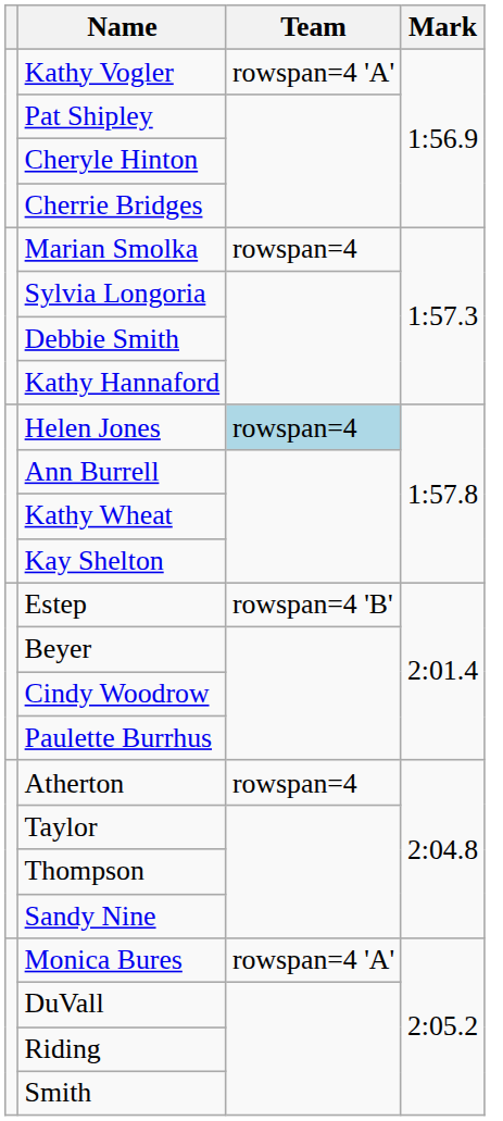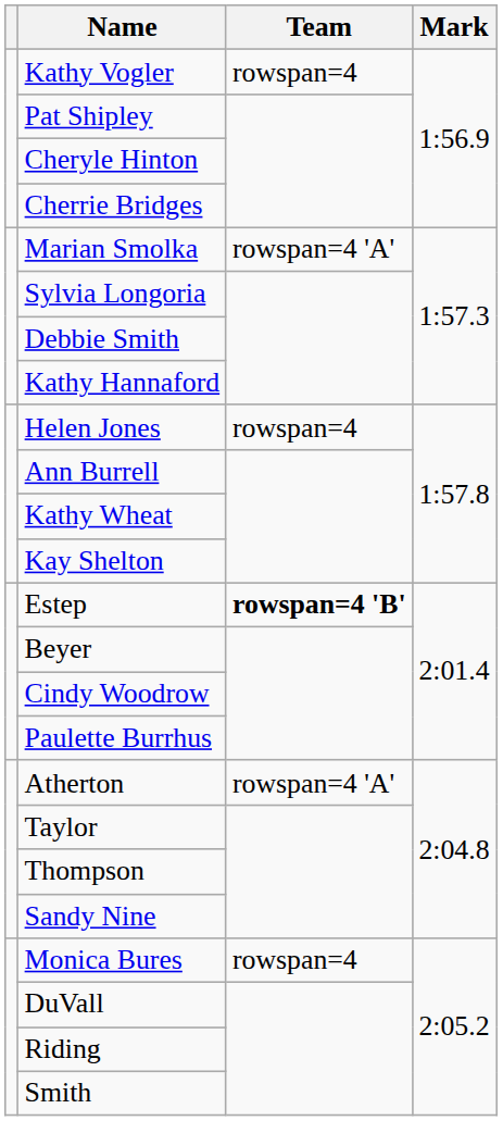Kathy Vogler | Team: rowspan=4 'A' -> rowspan=4
Marian Smolka | Team: rowspan=4 -> rowspan=4 'A'
Helen Jones | Team: lightblue background -> no background
Estep | Team: normal -> bold
Atherton | Team: rowspan=4 -> rowspan=4 'A'
Monica Bures | Team: rowspan=4 'A' -> rowspan=4
